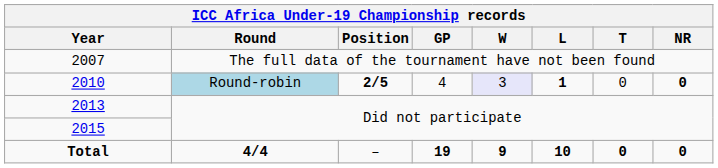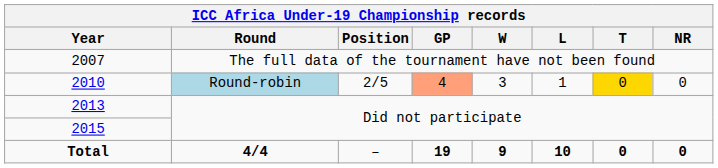2010 | Position: bold -> normal
2010 | GP: no background -> lightsalmon background
2010 | W: lavender background -> no background
2010 | L: bold -> normal
2010 | T: no background -> gold background
2010 | NR: bold -> normal
